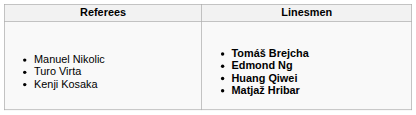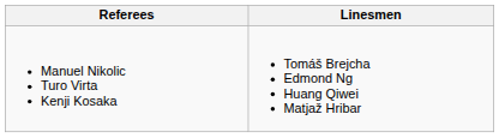Manuel Nikolic Turo Virta Kenji Kosaka | Linesmen: bold -> normal
